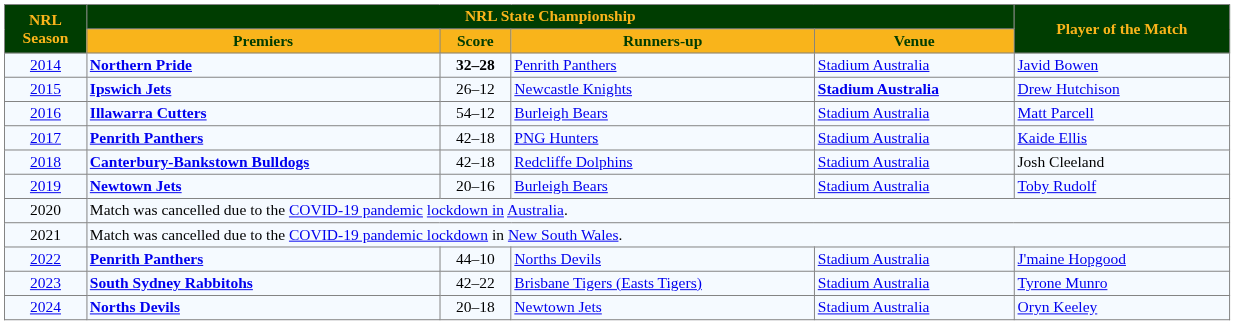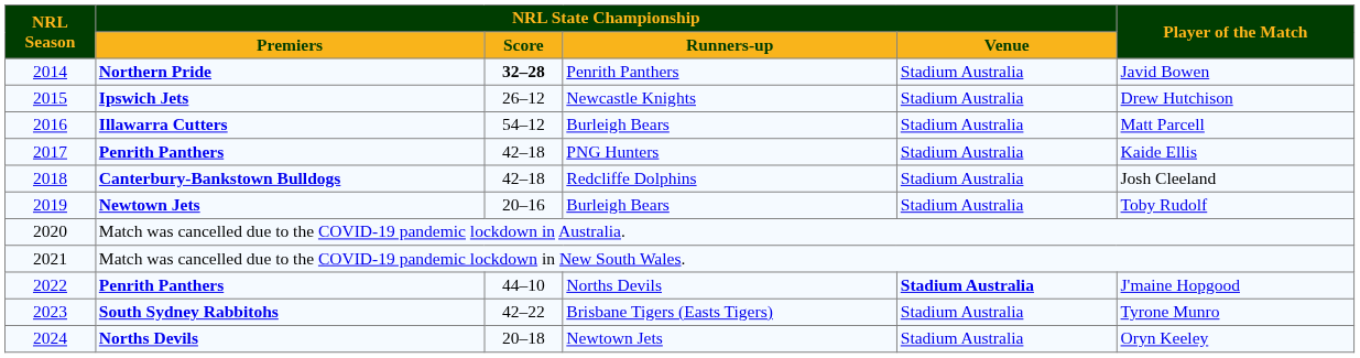Ipswich Jets | NRL State Championship / Venue: bold -> normal
Penrith Panthers / Norths Devils | NRL State Championship / Venue: normal -> bold
